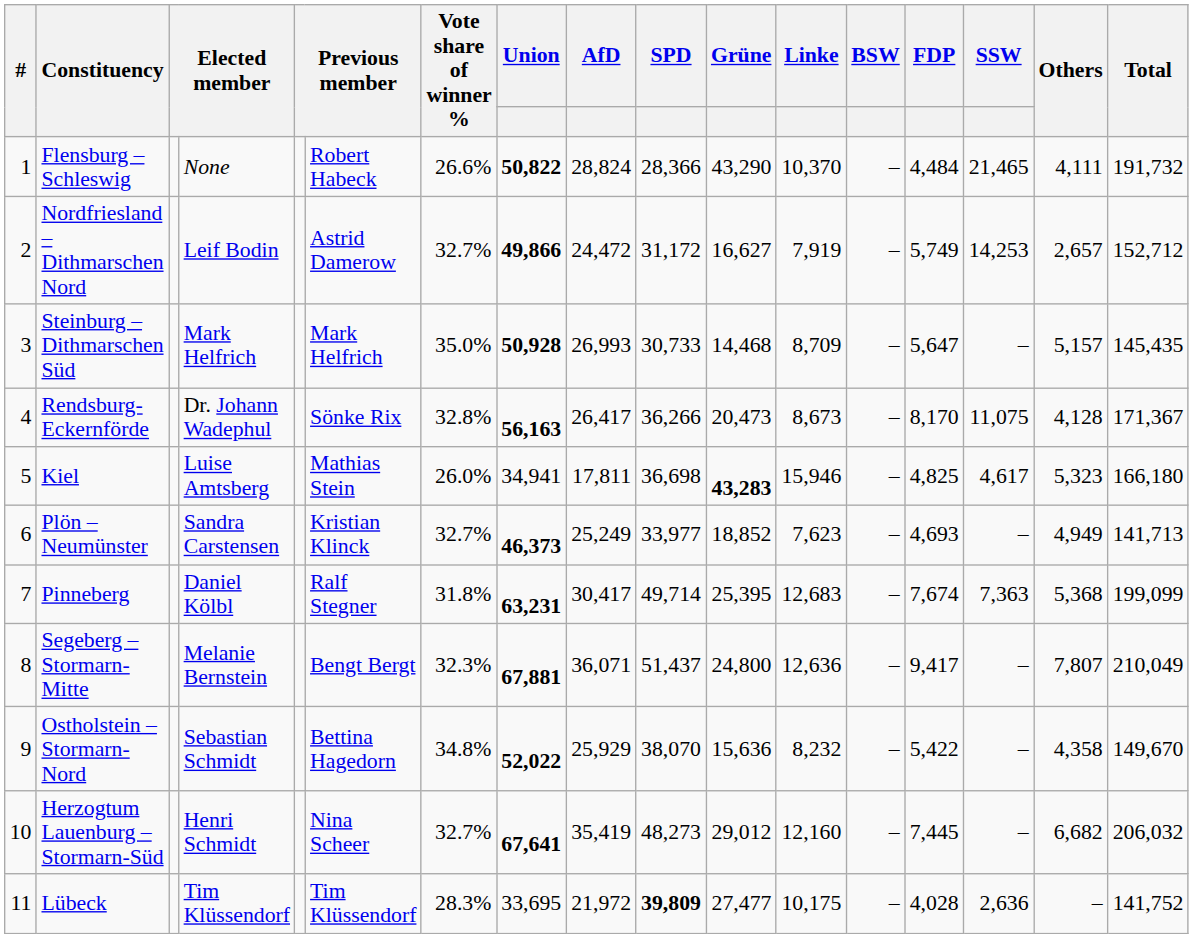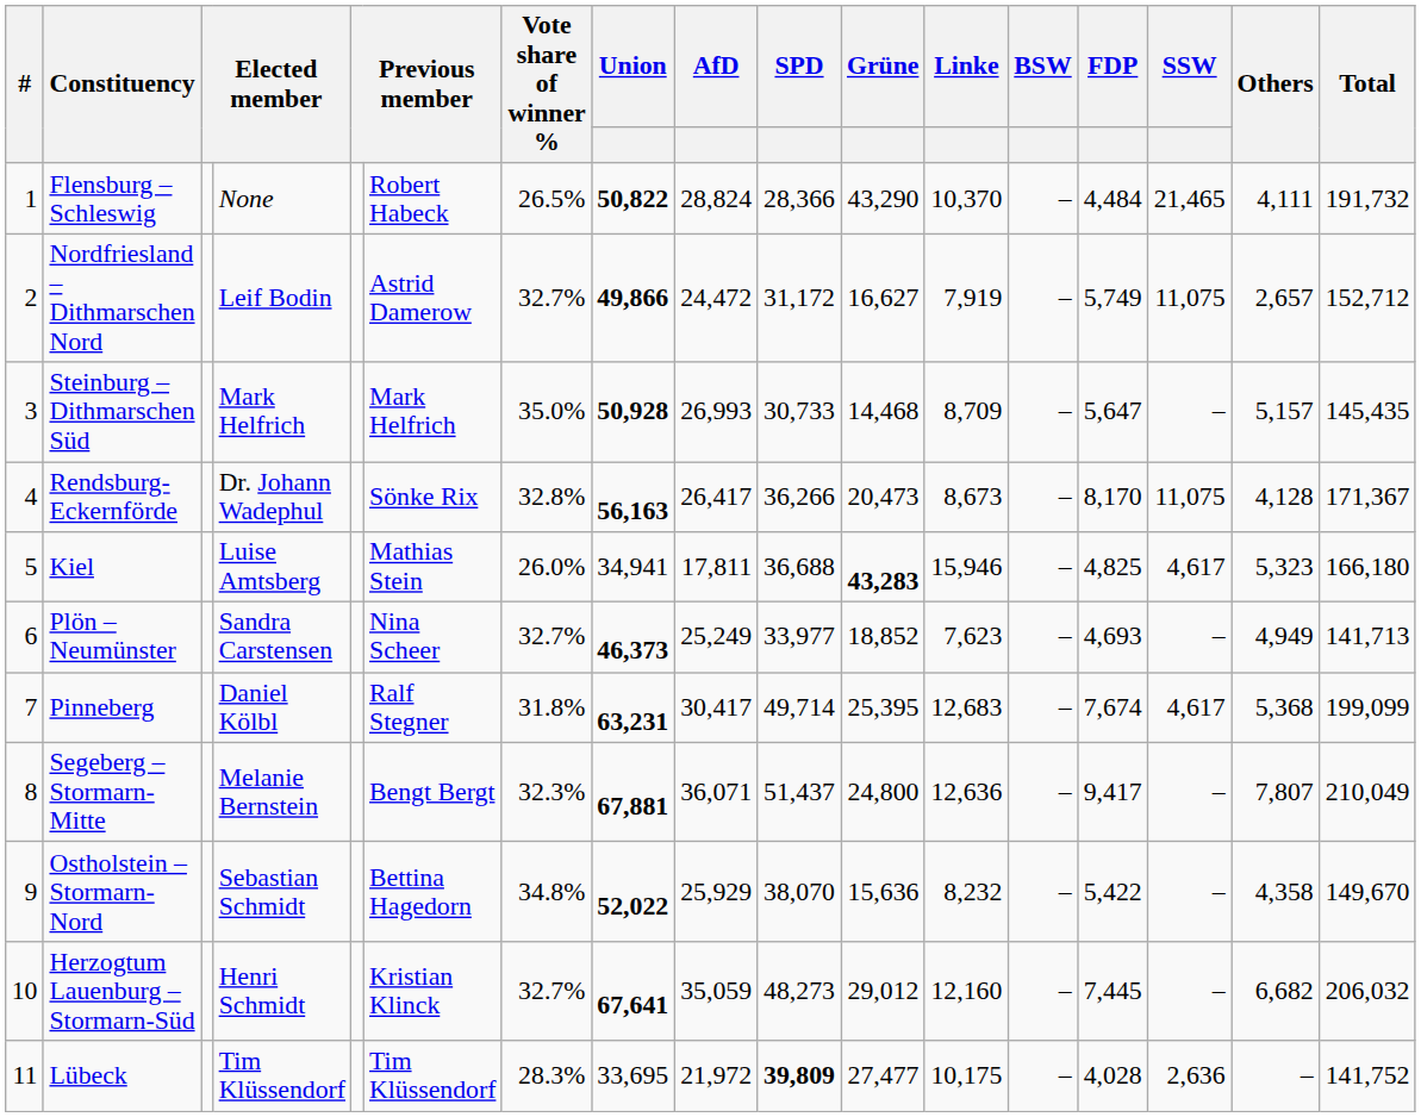Flensburg – Schleswig | Vote share of winner %: 26.6% -> 26.5%
Nordfriesland – Dithmarschen Nord | SSW: 14,253 -> 11,075
Kiel | SPD: 36,698 -> 36,688
Plön – Neumünster | column 6: Kristian Klinck -> Nina Scheer
Pinneberg | SSW: 7,363 -> 4,617
Herzogtum Lauenburg – Stormarn-Süd | column 6: Nina Scheer -> Kristian Klinck
Herzogtum Lauenburg – Stormarn-Süd | AfD: 35,419 -> 35,059
